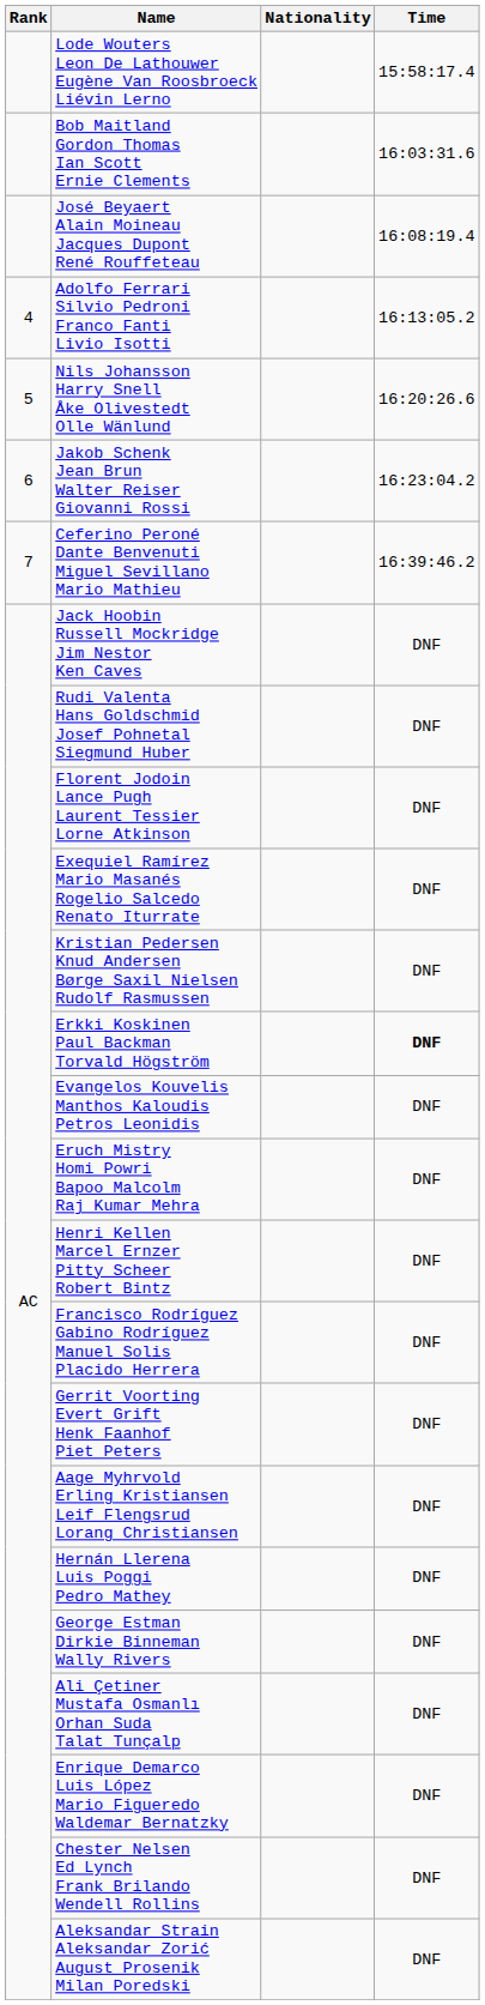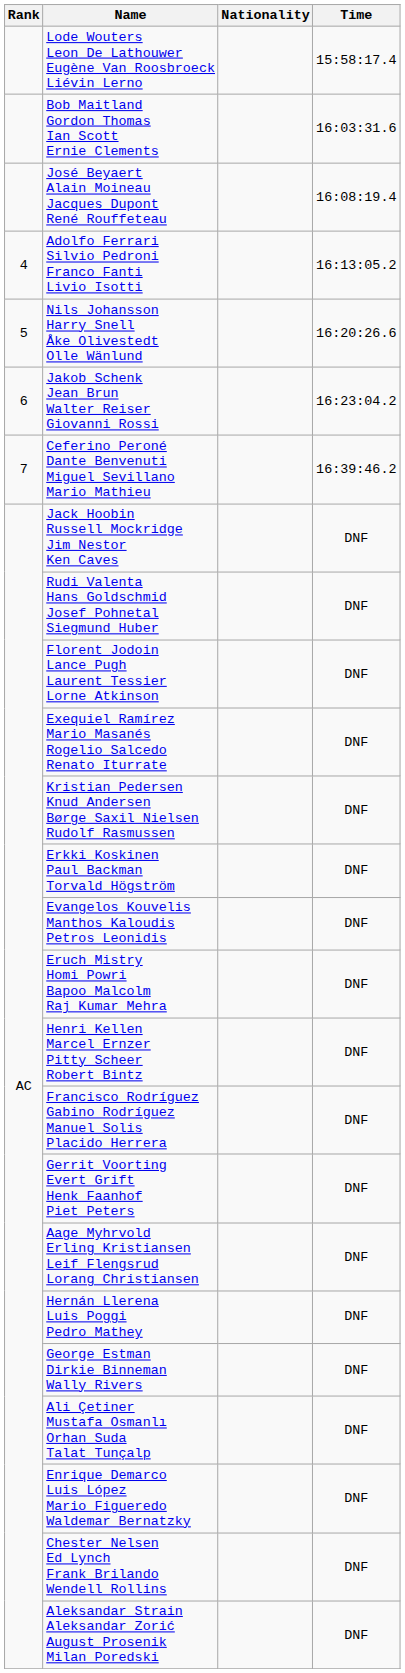Erkki Koskinen Paul Backman Torvald Högström | Time: bold -> normal
